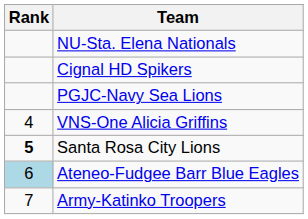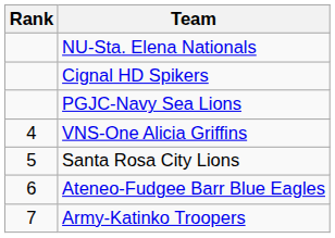Santa Rosa City Lions | Rank: bold -> normal
Ateneo-Fudgee Barr Blue Eagles | Rank: lightblue background -> no background
